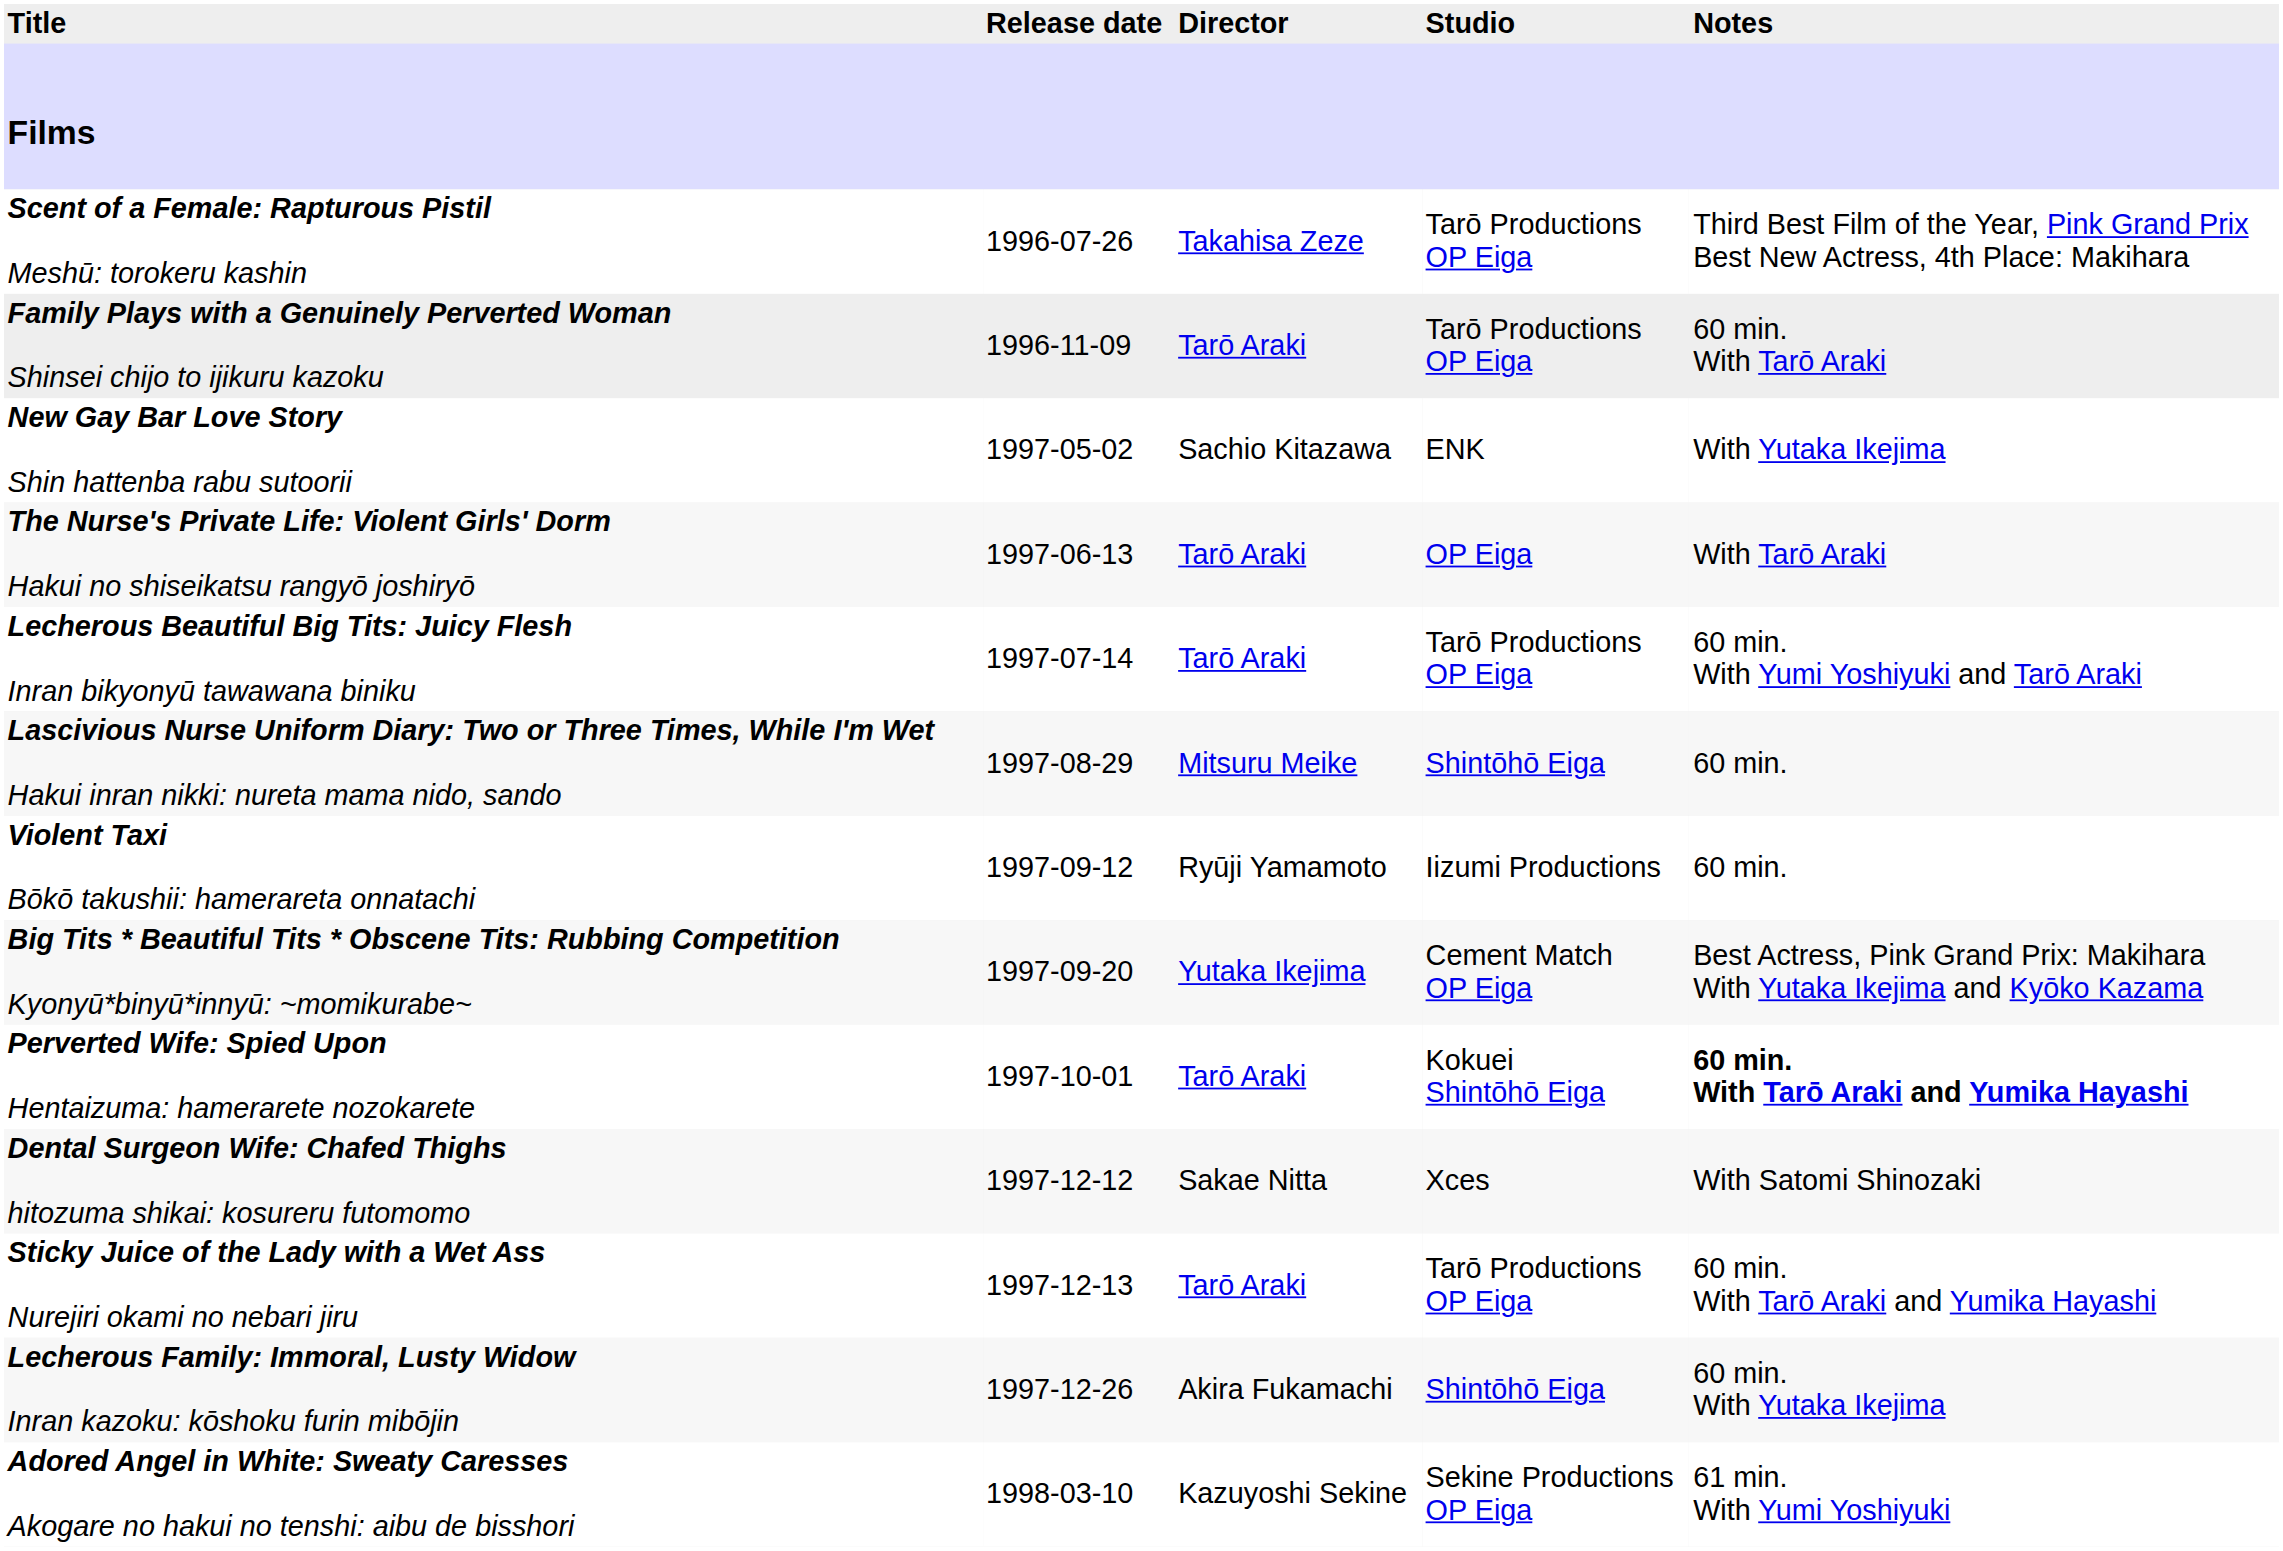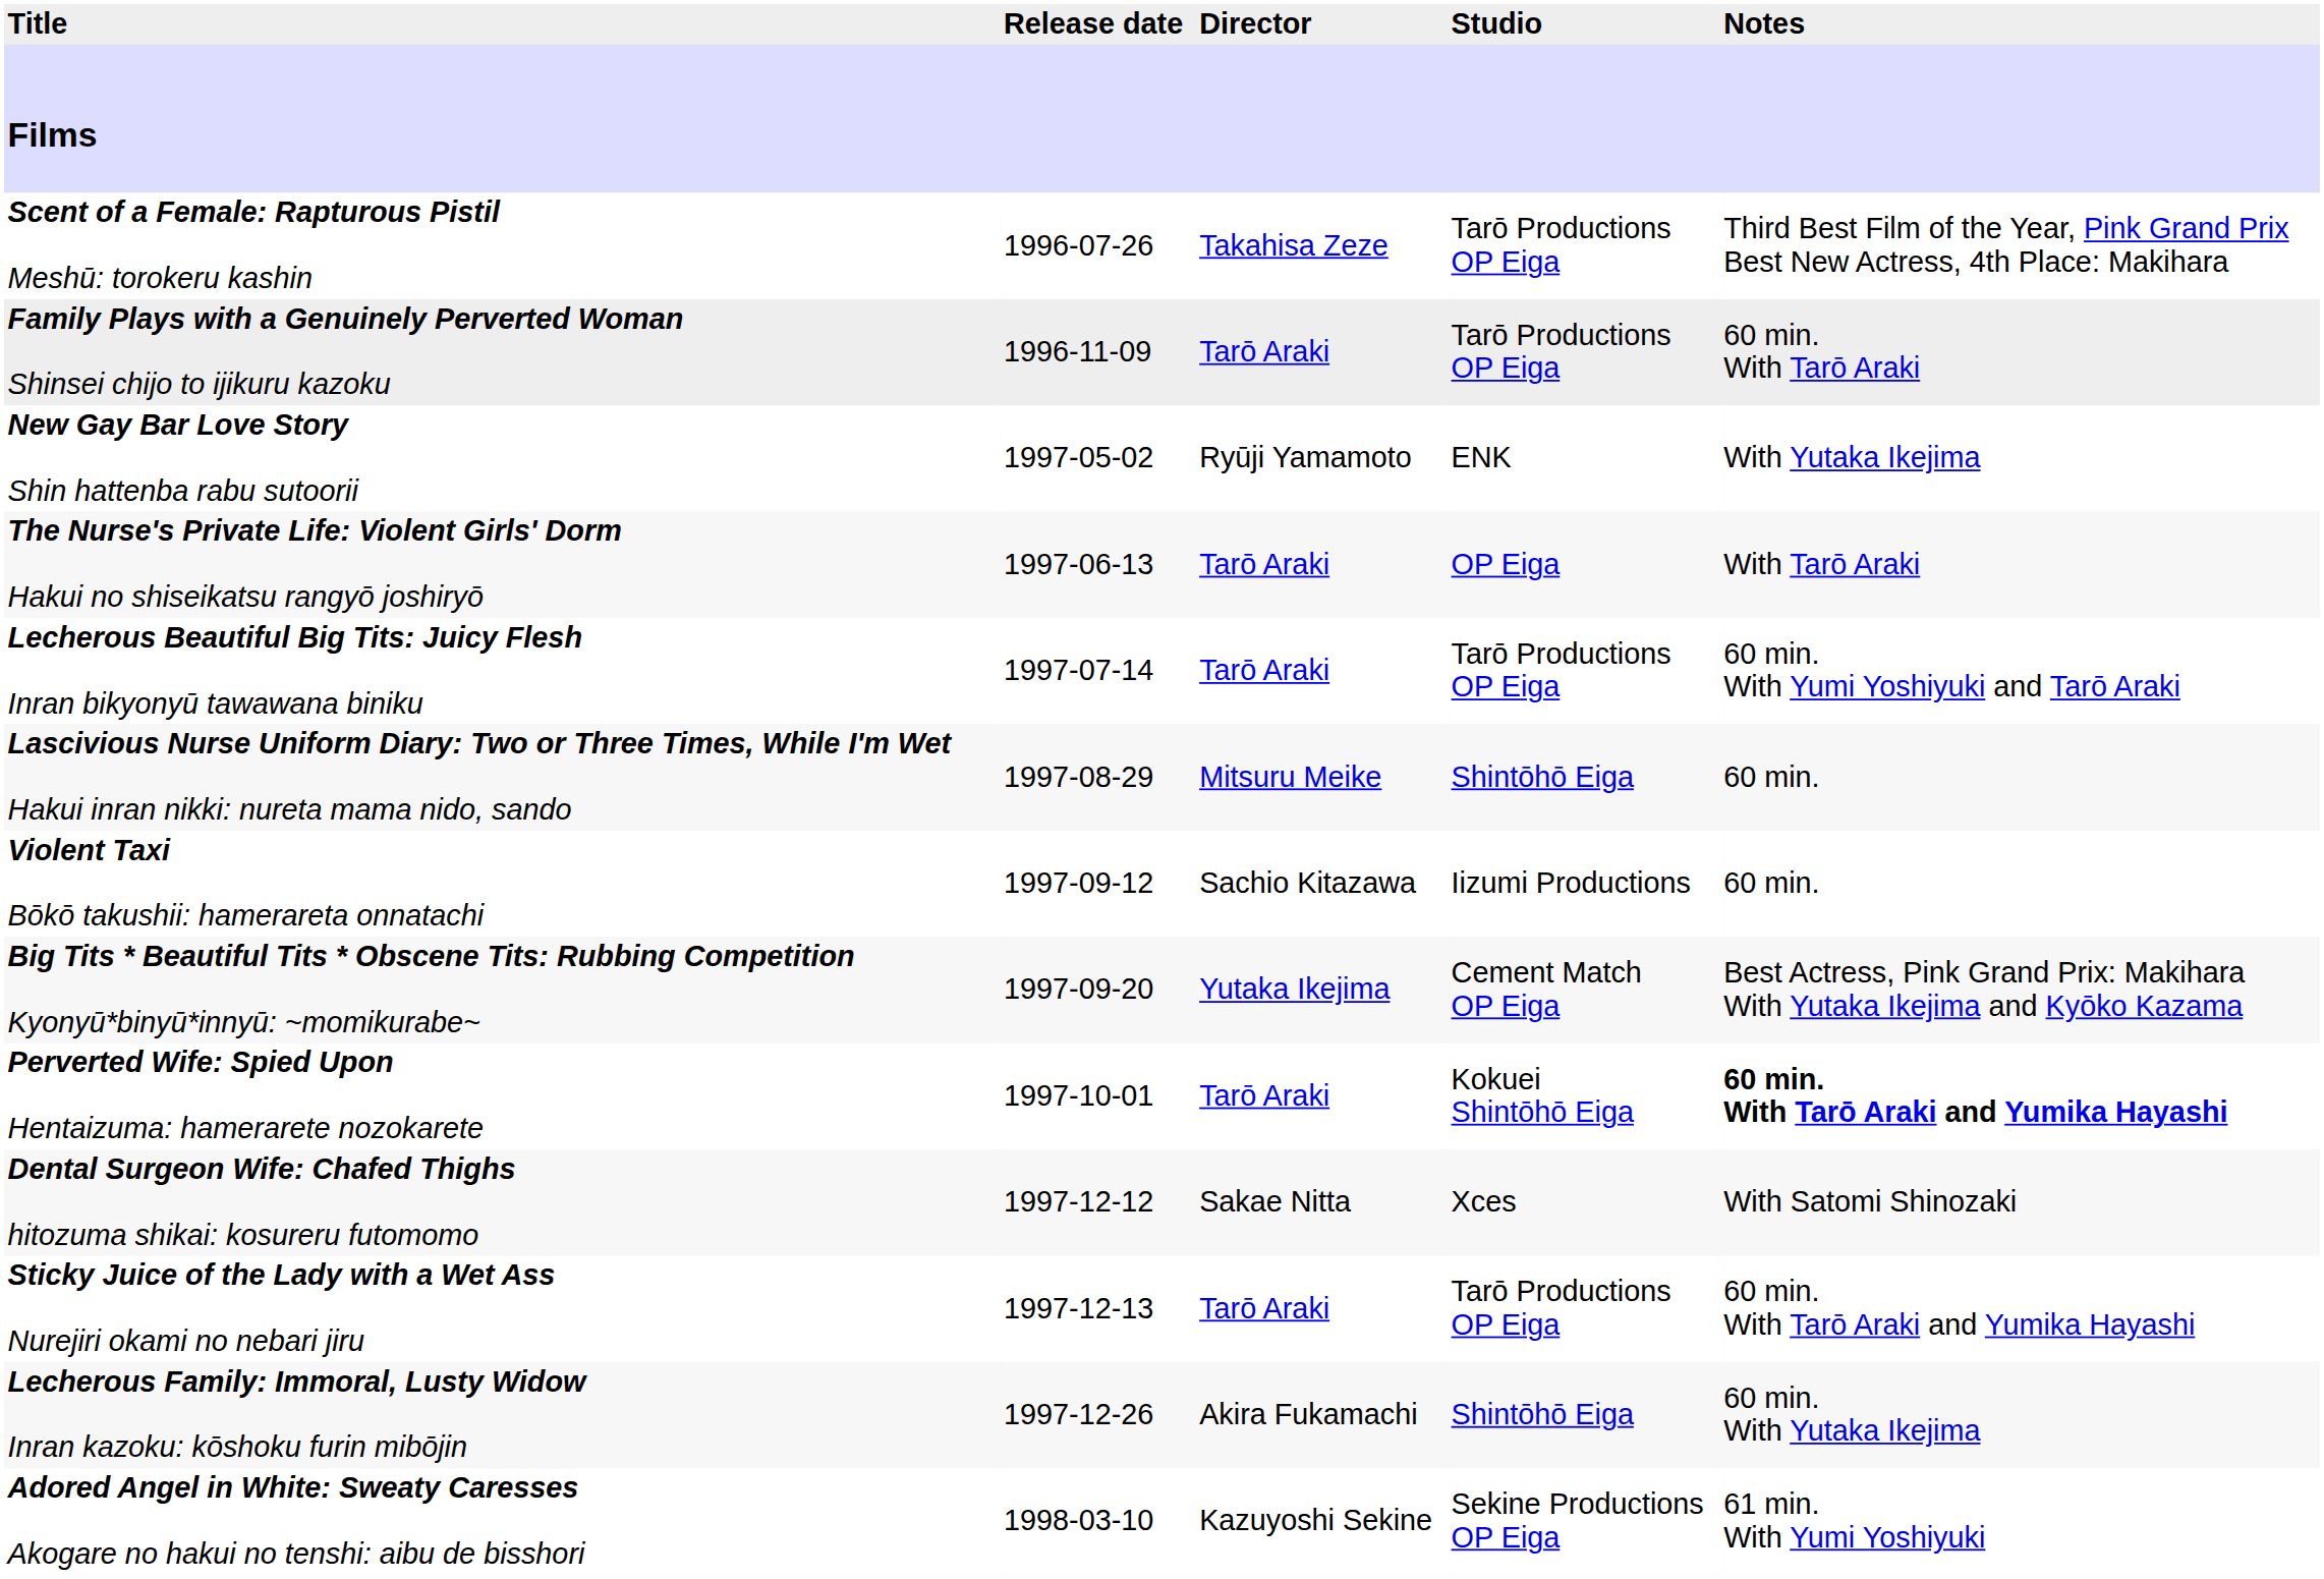New Gay Bar Love Story Shin hattenba rabu sutoorii | Director: Sachio Kitazawa -> Ryūji Yamamoto
Violent Taxi Bōkō takushii: hamerareta onnatachi | Director: Ryūji Yamamoto -> Sachio Kitazawa
